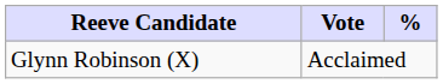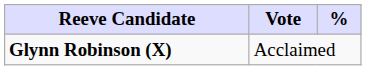Glynn Robinson (X) | Reeve Candidate: normal -> bold
